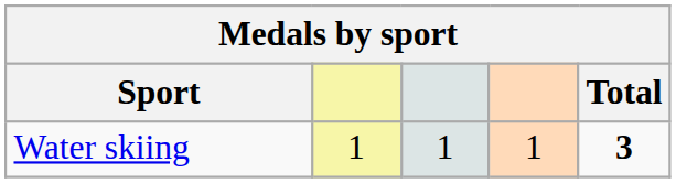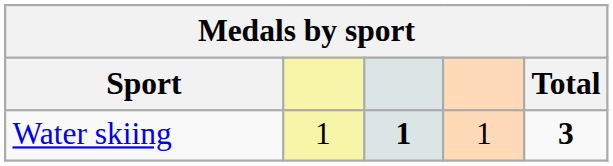Water skiing | column 3: normal -> bold
